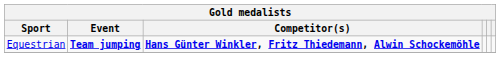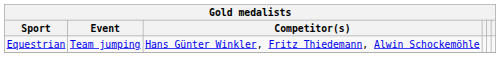Equestrian | Event: bold -> normal
Equestrian | Competitor(s): bold -> normal
